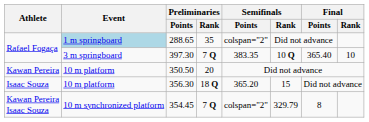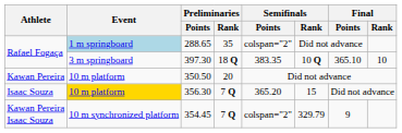397.30 | Preliminaries / Rank: 7 Q -> 18 Q
397.30 | Final / Points: 365.40 -> 365.10
356.30 | Event: no background -> gold background
356.30 | Preliminaries / Rank: 18 Q -> 7 Q
354.45 | Final / Points: 8 -> 9
